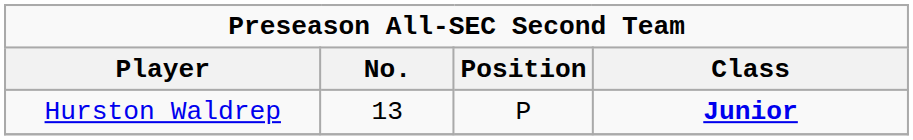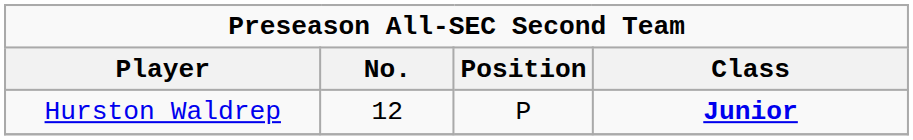Hurston Waldrep | No.: 13 -> 12
